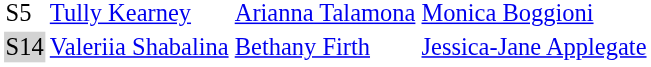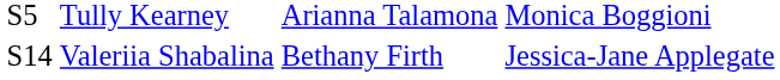Valeriia Shabalina | column 1: lightgrey background -> no background
